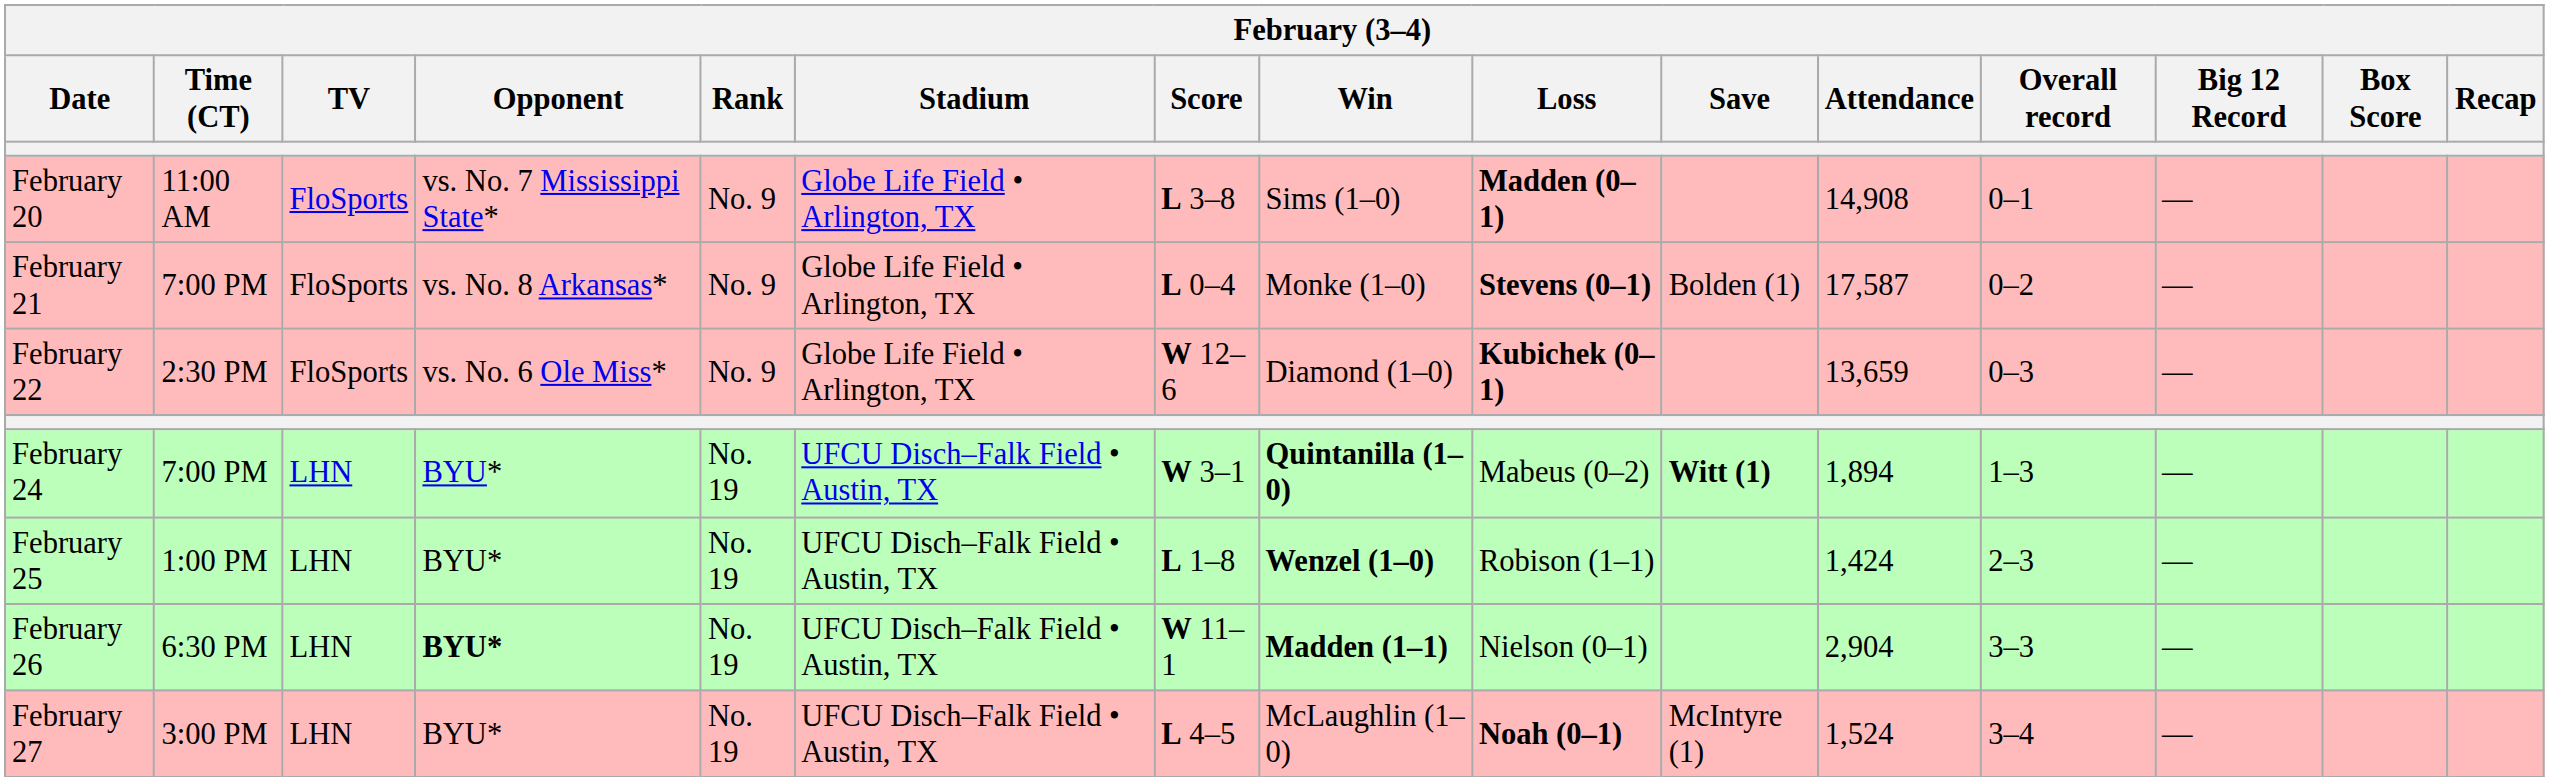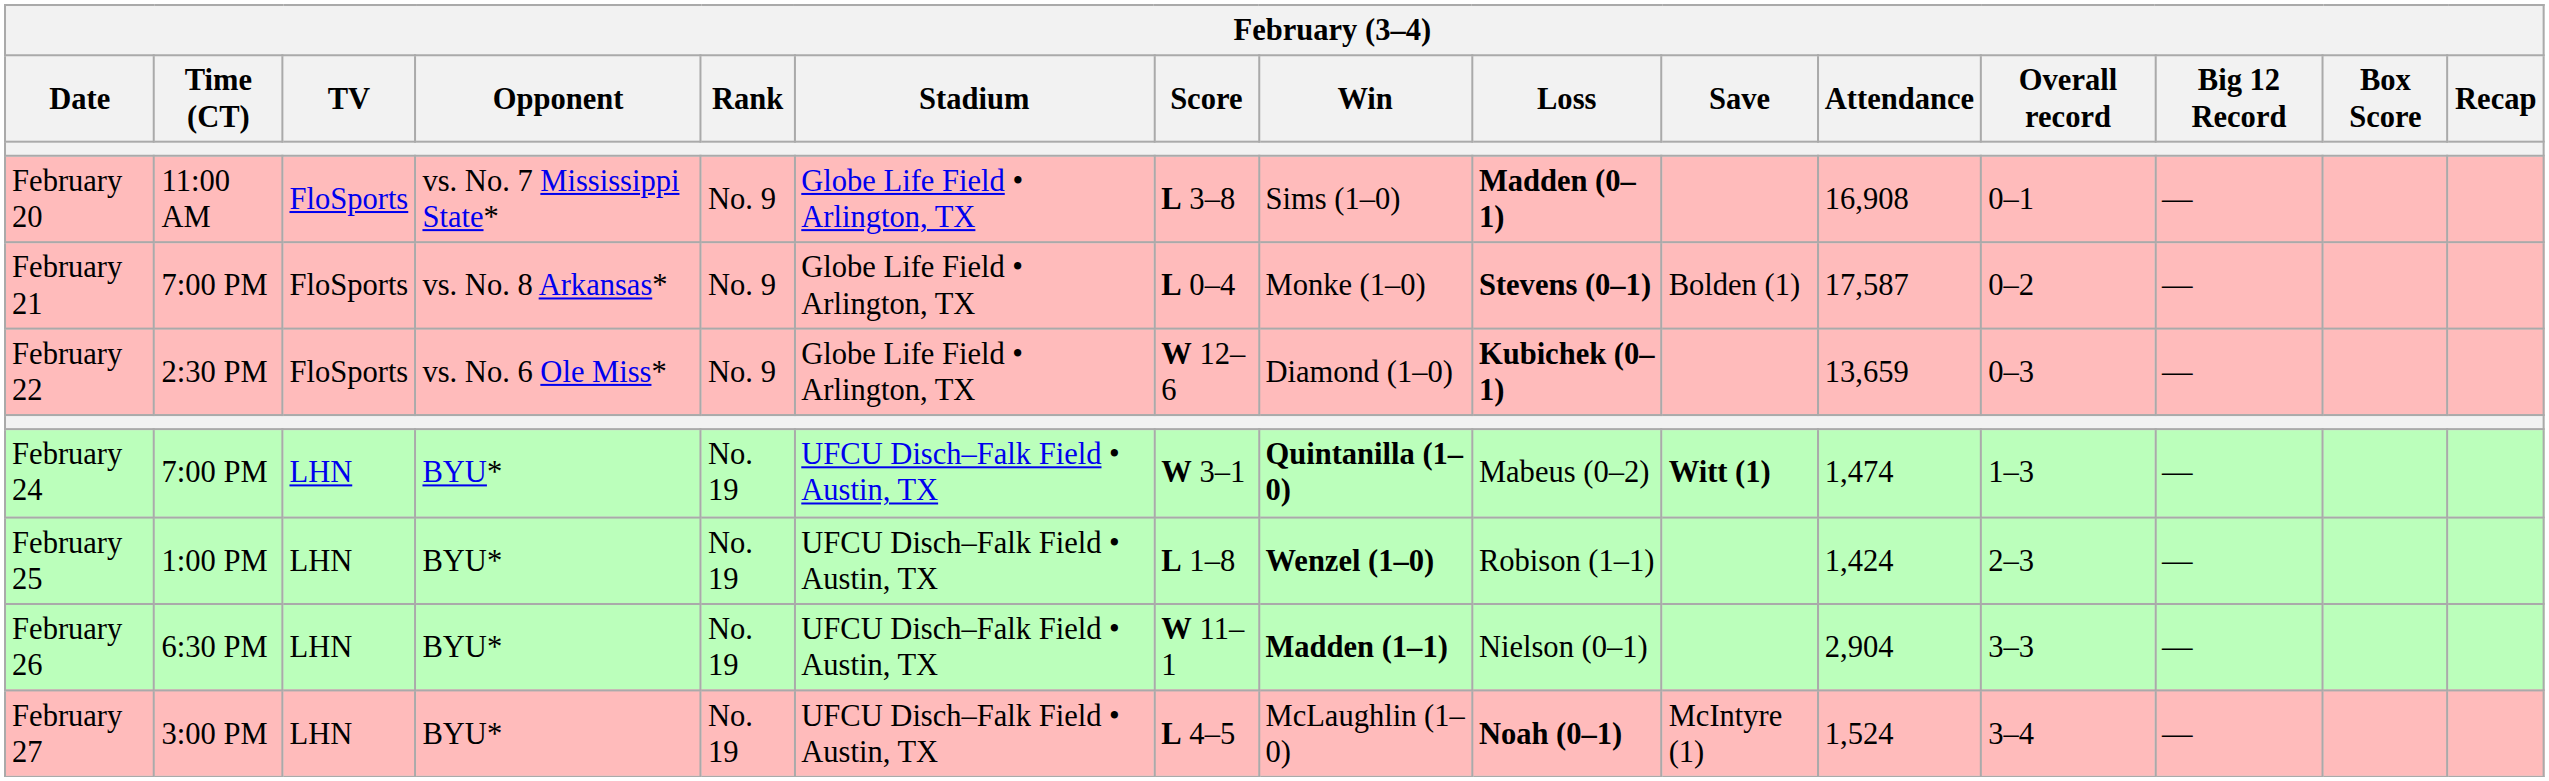February 20 | Attendance: 14,908 -> 16,908
February 24 | Attendance: 1,894 -> 1,474
February 26 | Opponent: bold -> normal
